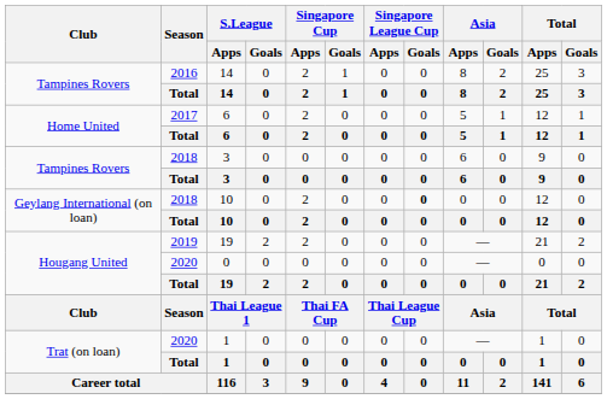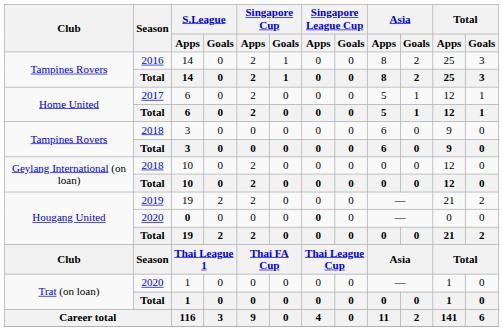row 9 | Singapore League Cup / Goals: bold -> normal
row 12 | S.League / Apps: normal -> bold
row 12 | Singapore League Cup / Apps: normal -> bold
